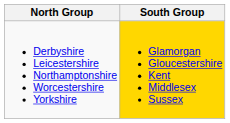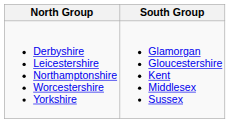row 2 | South Group: gold background -> no background
